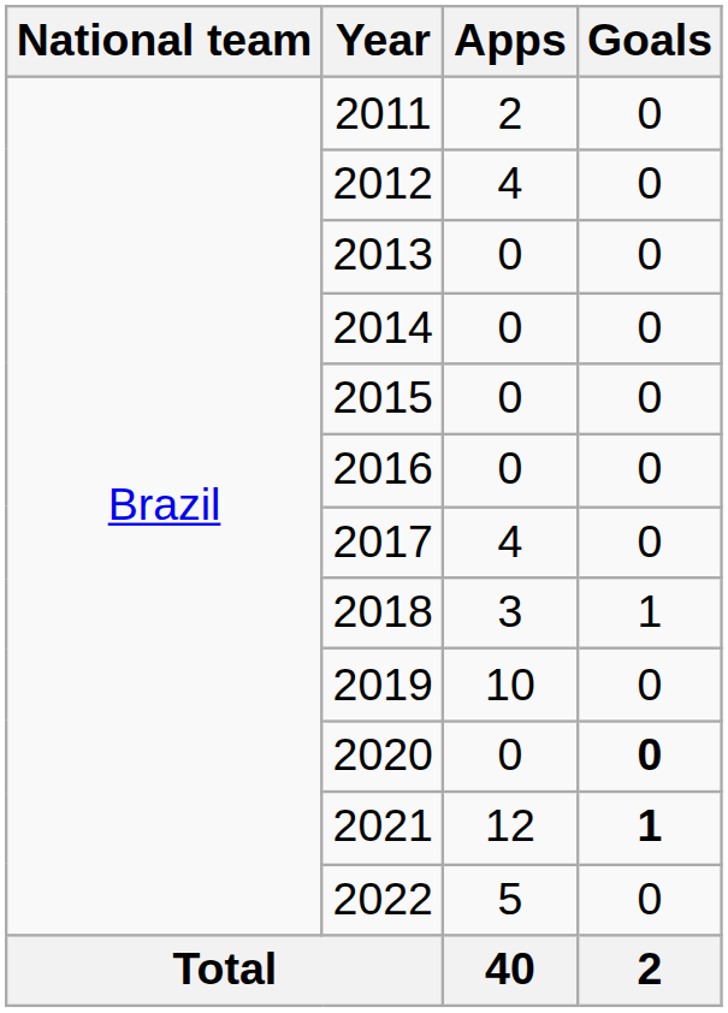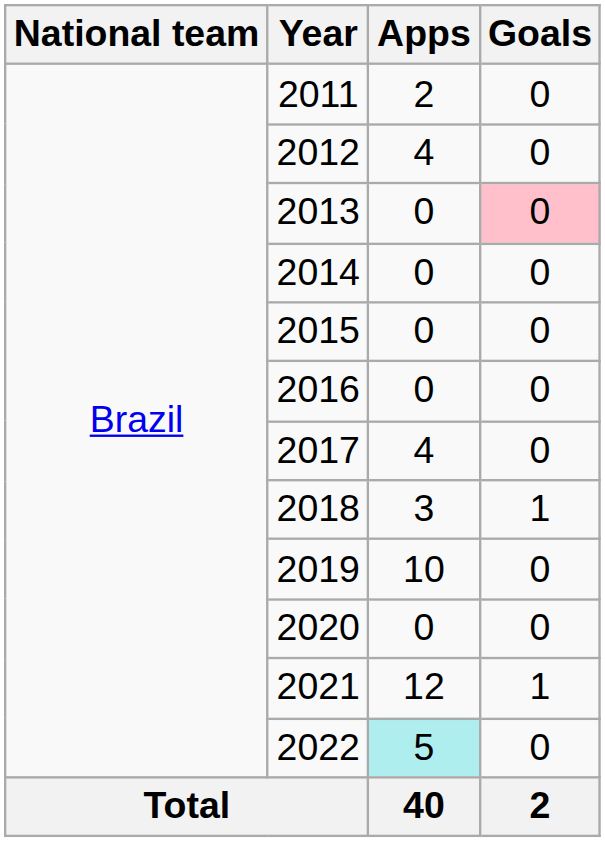2013 | Goals: no background -> pink background
2020 | Goals: bold -> normal
2021 | Goals: bold -> normal
2022 | Apps: no background -> paleturquoise background
